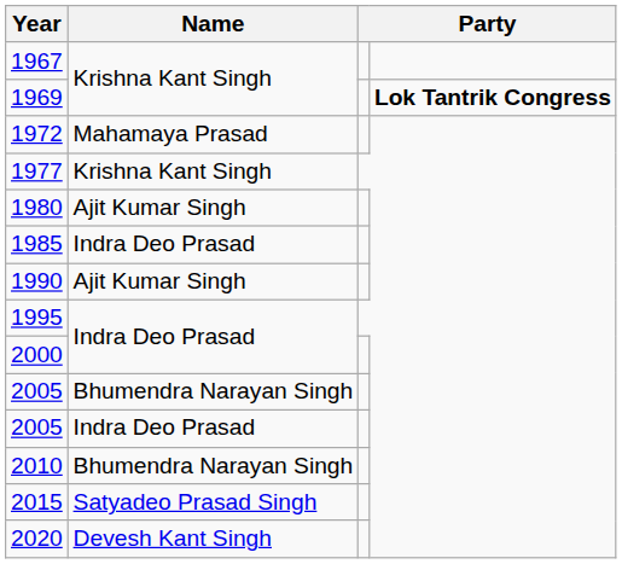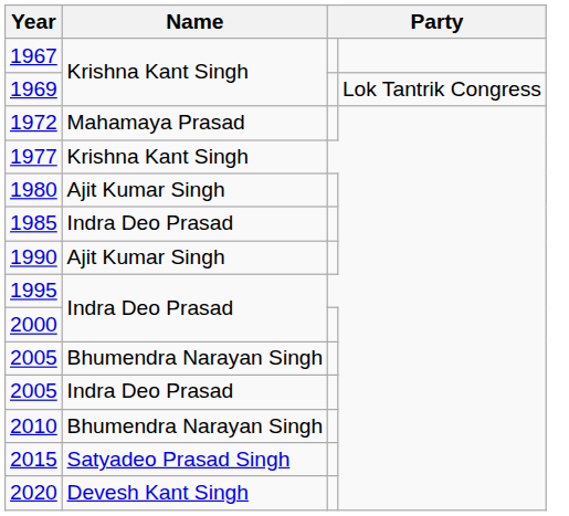1969 | column 4: bold -> normal
